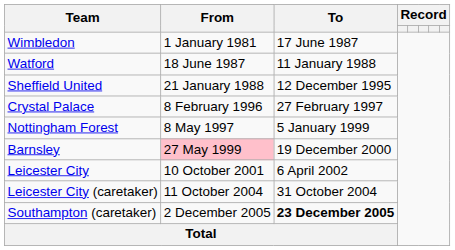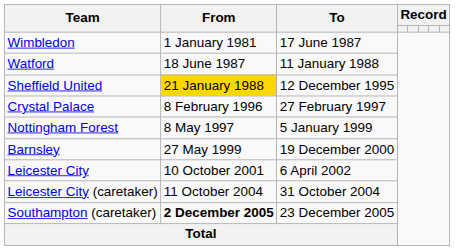Sheffield United | From: no background -> gold background
Barnsley | From: pink background -> no background
Southampton (caretaker) | From: normal -> bold
Southampton (caretaker) | To: bold -> normal
